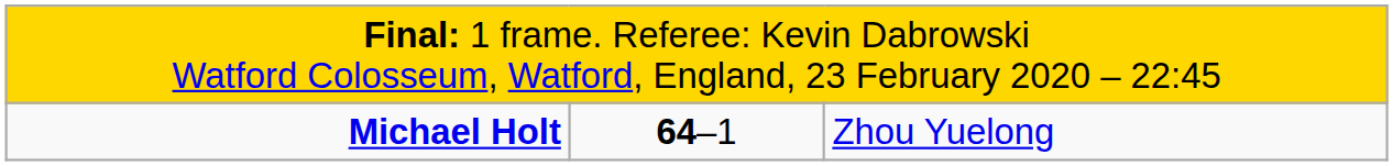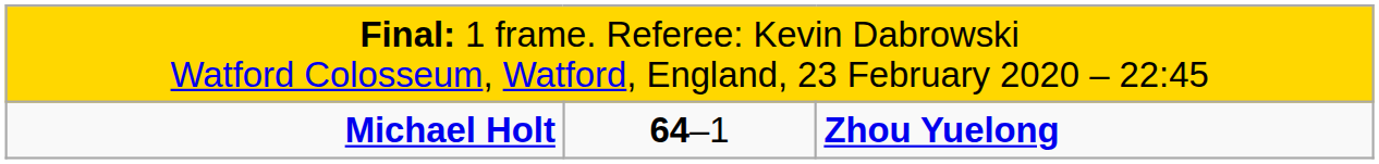Michael Holt | column 3: normal -> bold
